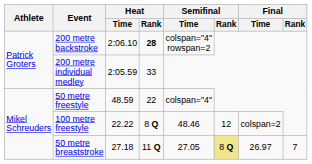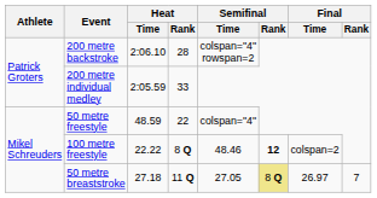200 metre backstroke | Heat / Rank: bold -> normal
100 metre freestyle | Semifinal / Rank: normal -> bold
